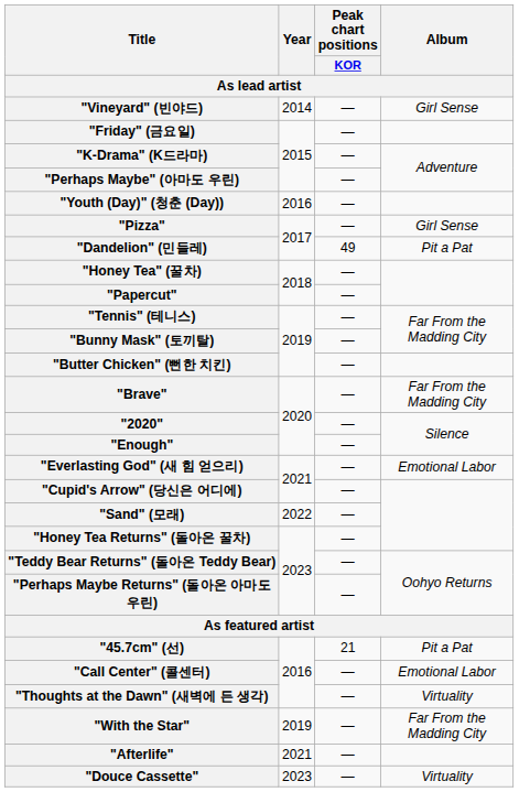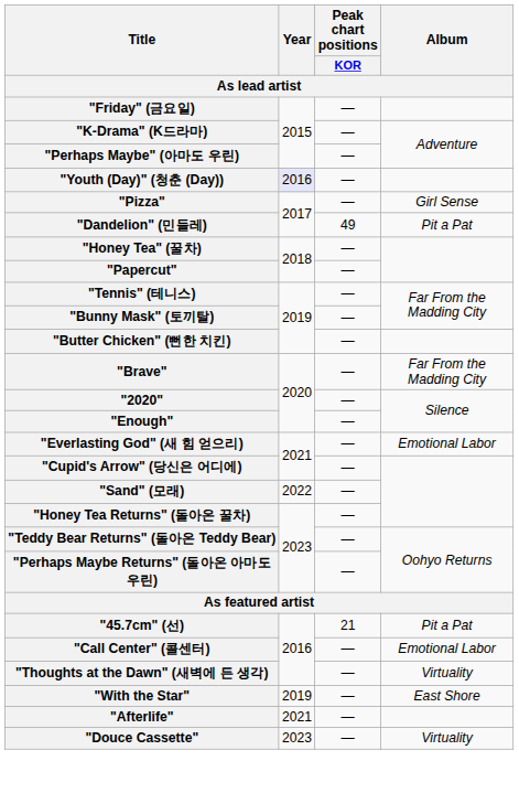- row: "Vineyard" (빈야드) | 2014 | — | Girl Sense
"Youth (Day)" (청춘 (Day)) | Year: no background -> lavender background
"With the Star" | Album: Far From the Madding City -> East Shore
